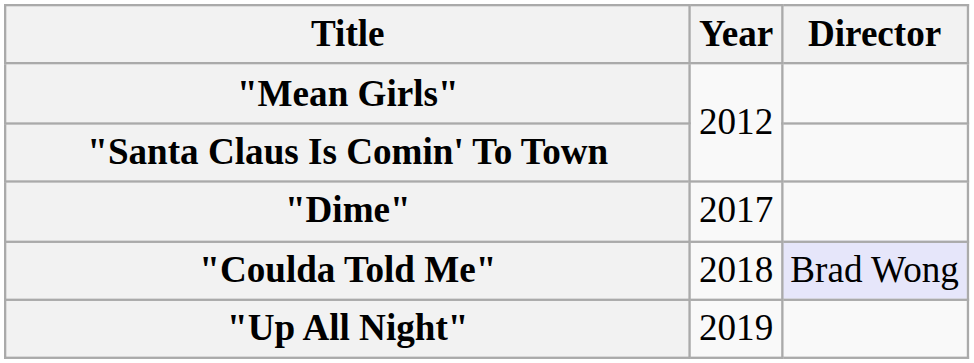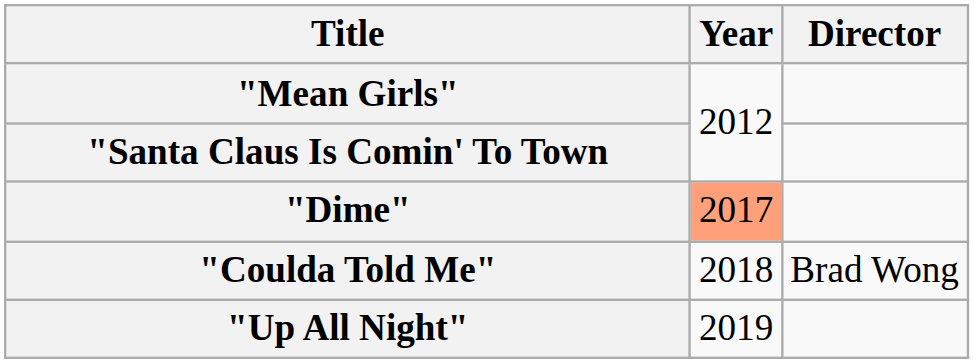"Dime" | Year: no background -> lightsalmon background
"Coulda Told Me" | Director: lavender background -> no background
